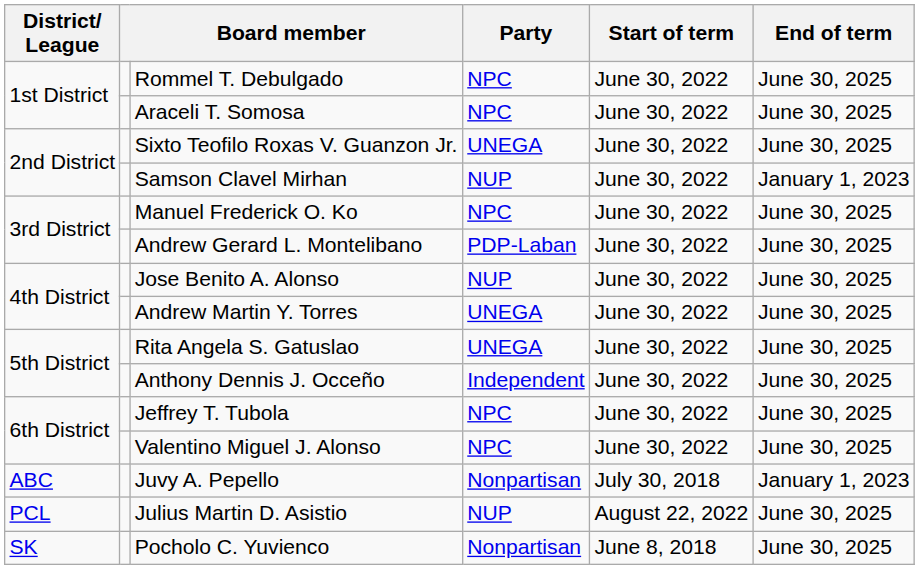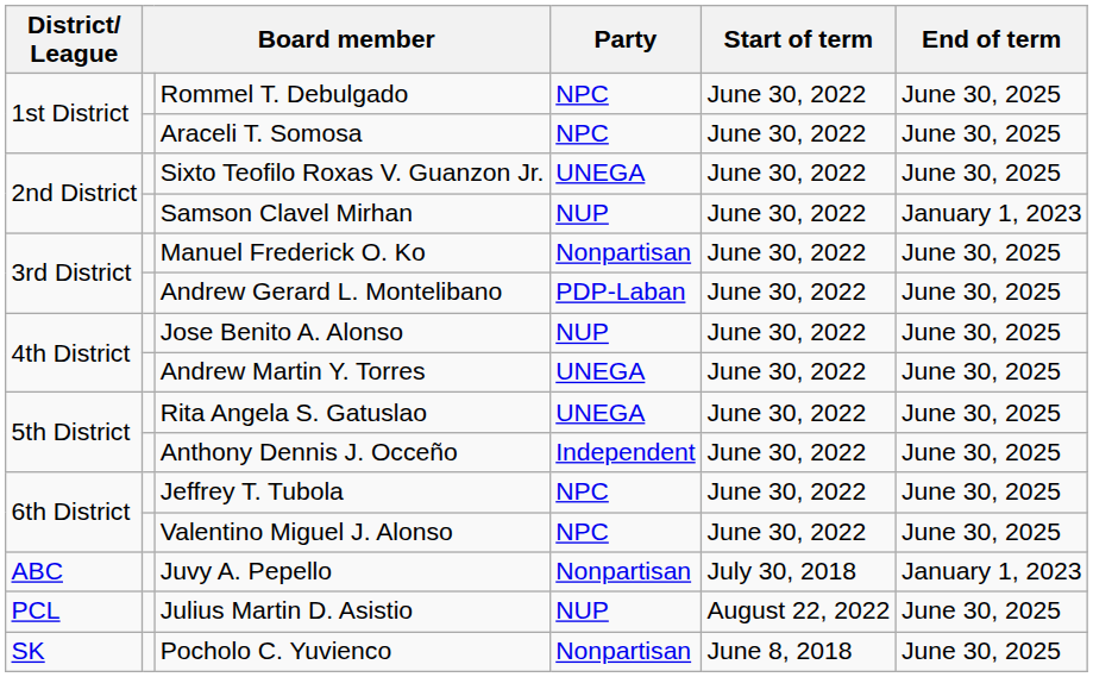Manuel Frederick O. Ko | Party: NPC -> Nonpartisan
